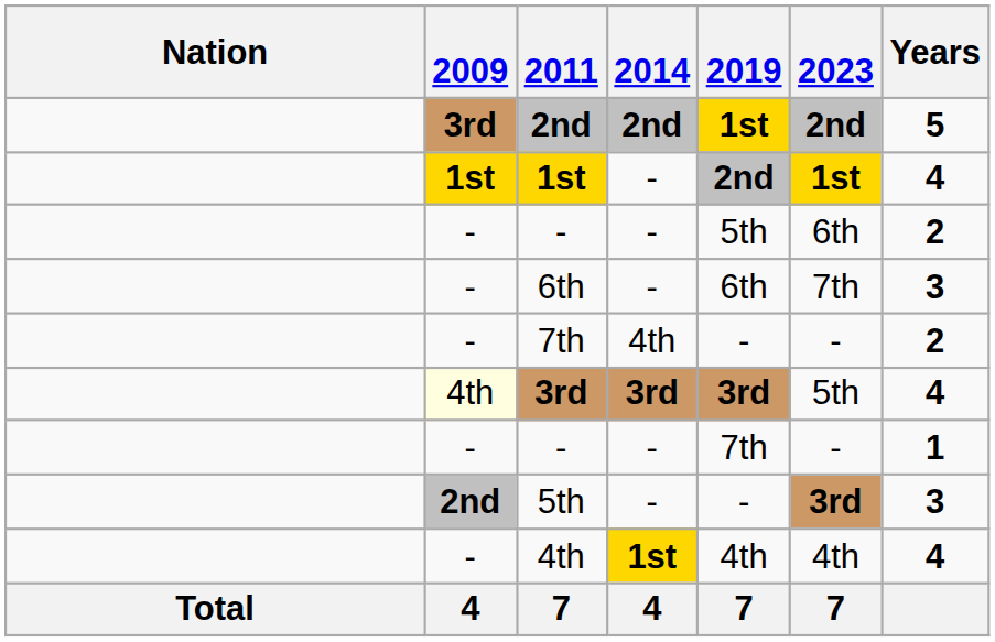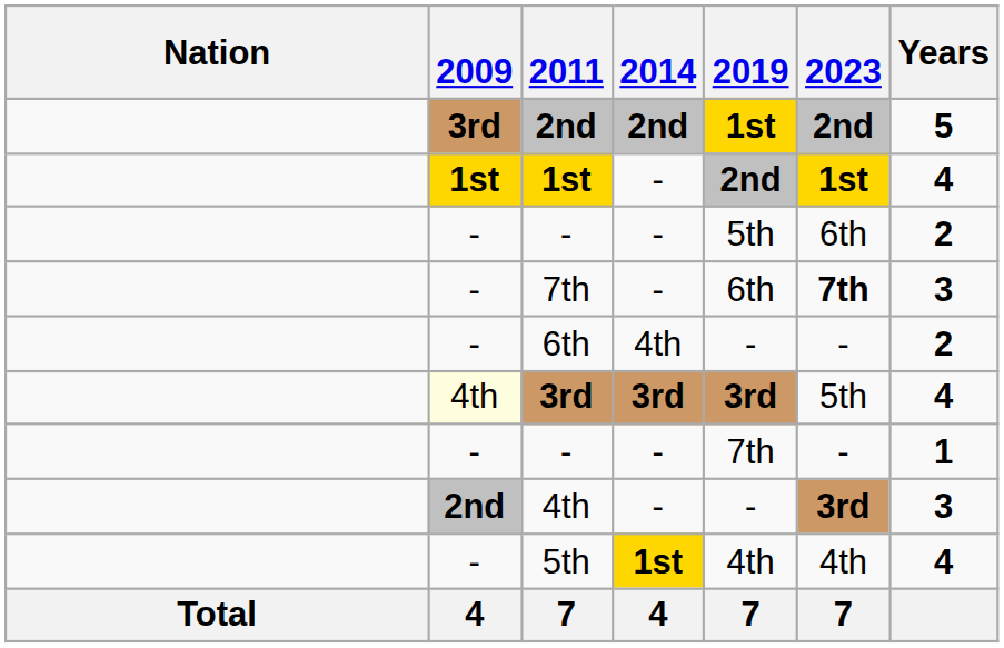row 5 | 2011: 6th -> 7th
row 5 | 2023: normal -> bold
row 6 | 2011: 7th -> 6th
row 9 | 2011: 5th -> 4th
row 10 | 2011: 4th -> 5th
